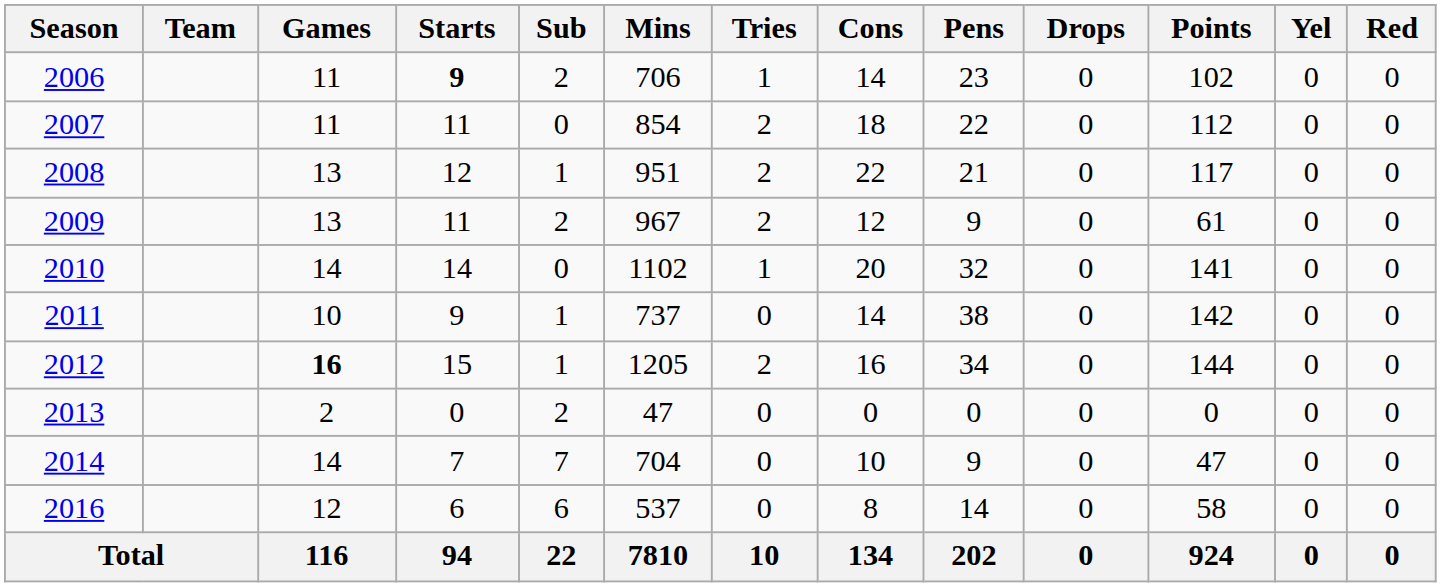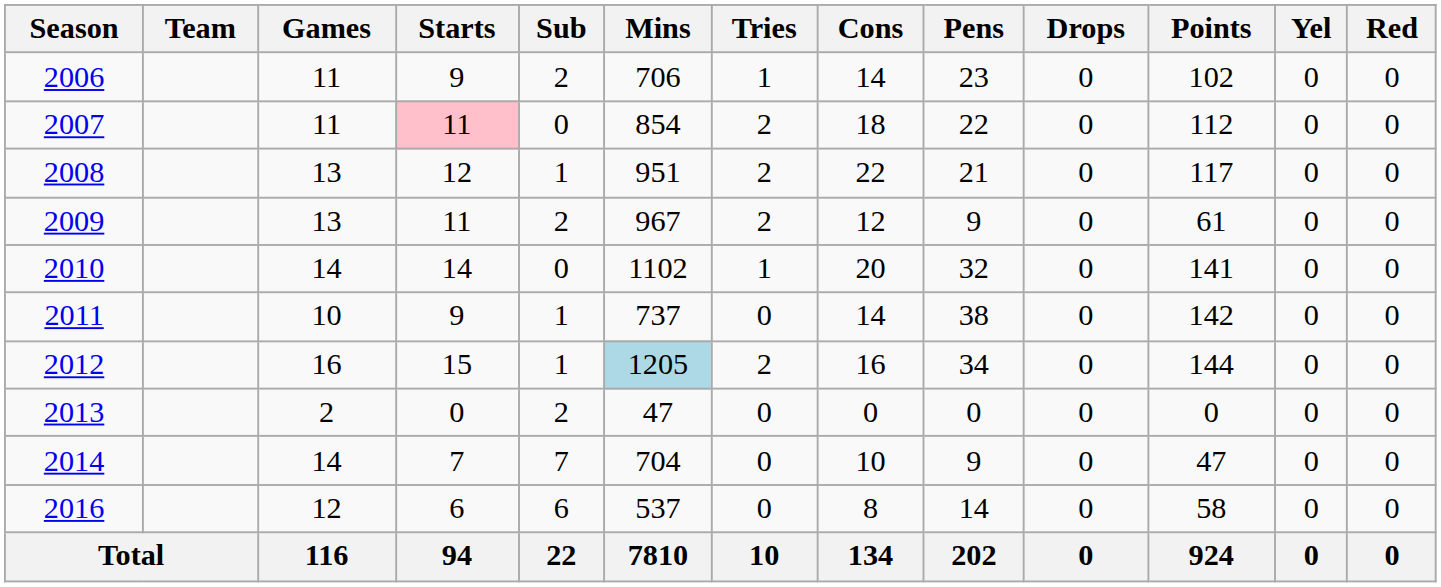2006 | Starts: bold -> normal
2007 | Starts: no background -> pink background
2012 | Games: bold -> normal
2012 | Mins: no background -> lightblue background
